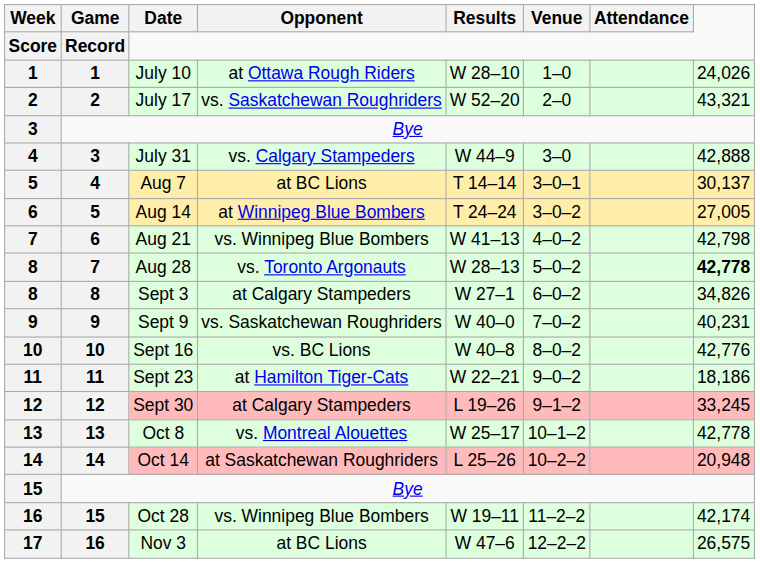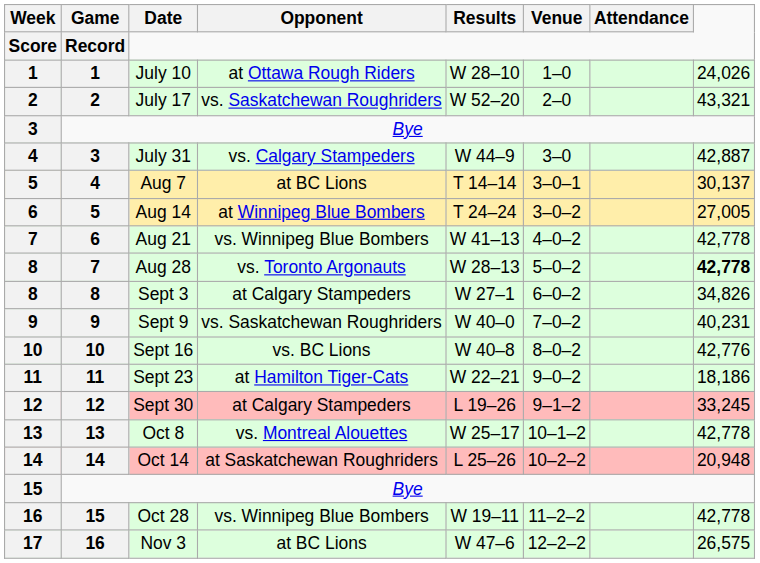July 31 | column 8: 42,888 -> 42,887
Aug 21 | column 8: 42,798 -> 42,778
Oct 28 | column 8: 42,174 -> 42,778
